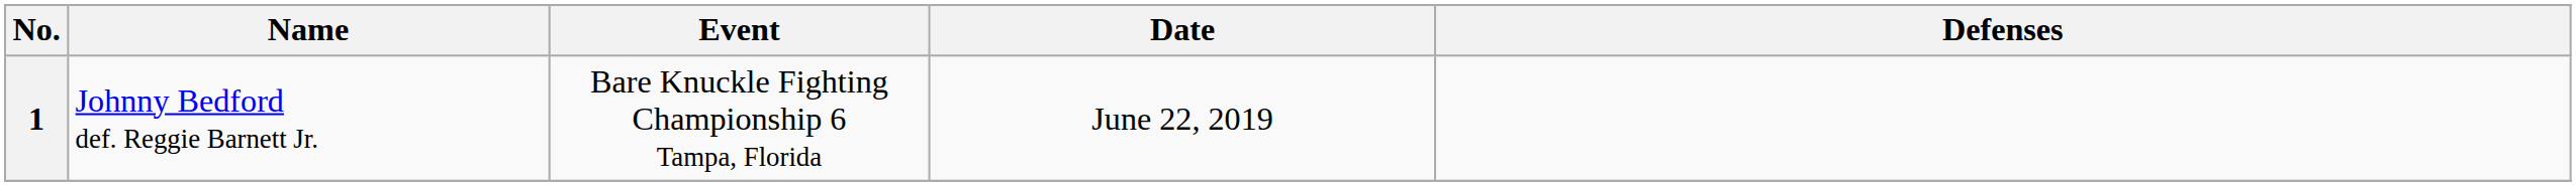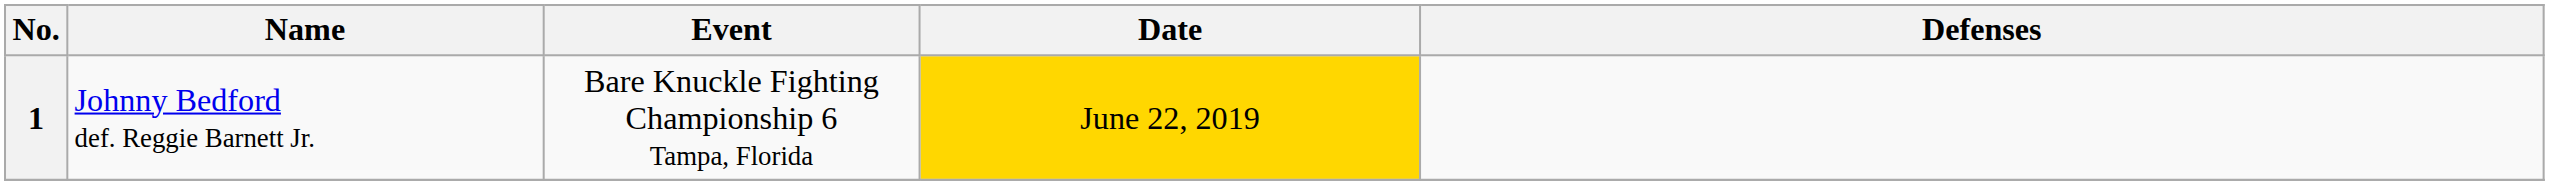1 | Date: no background -> gold background
